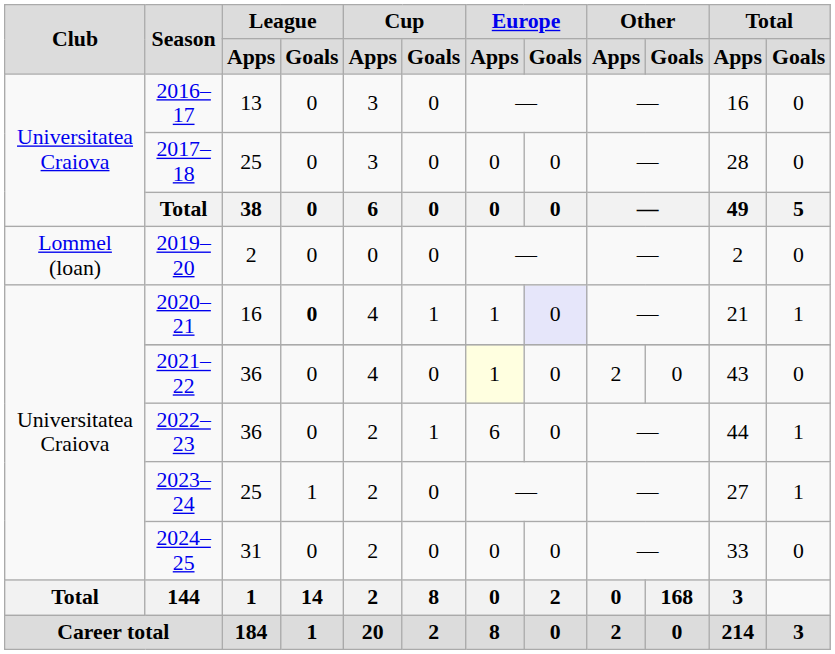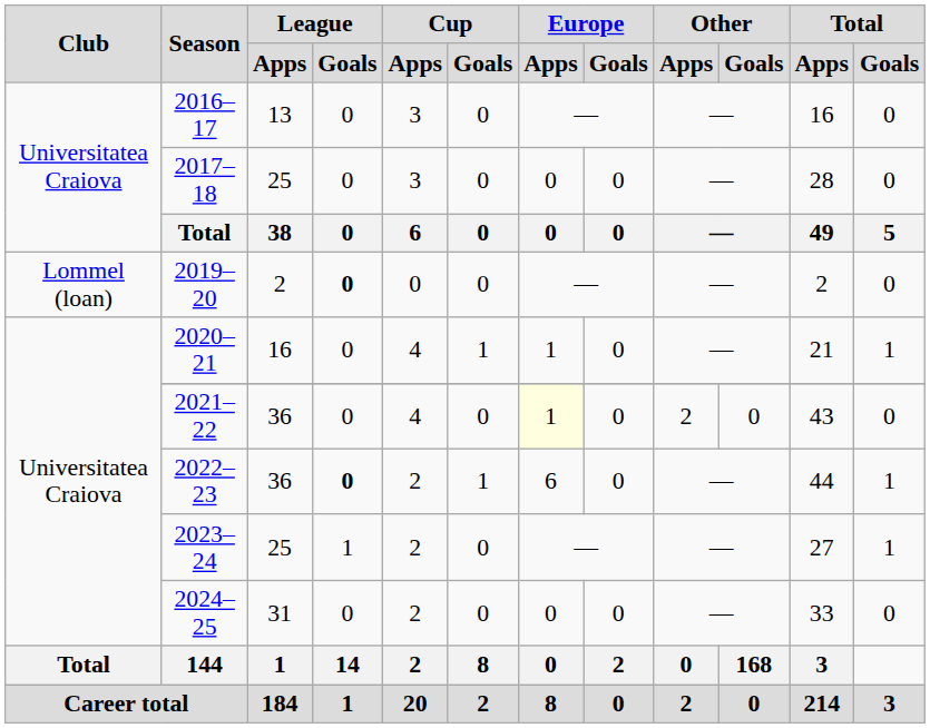2019–20 | League / Goals: normal -> bold
2020–21 | League / Goals: bold -> normal
2020–21 | Europe / Goals: lavender background -> no background
2022–23 | League / Goals: normal -> bold
